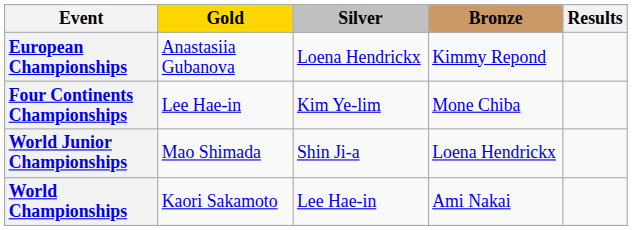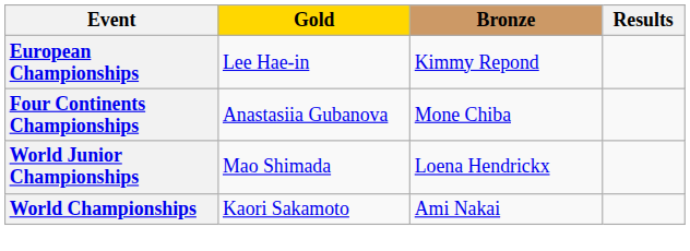- column: Silver | Loena Hendrickx | Kim Ye-lim | Shin Ji-a | Lee Hae-in
European Championships | Gold: Anastasiia Gubanova -> Lee Hae-in
Four Continents Championships | Gold: Lee Hae-in -> Anastasiia Gubanova
